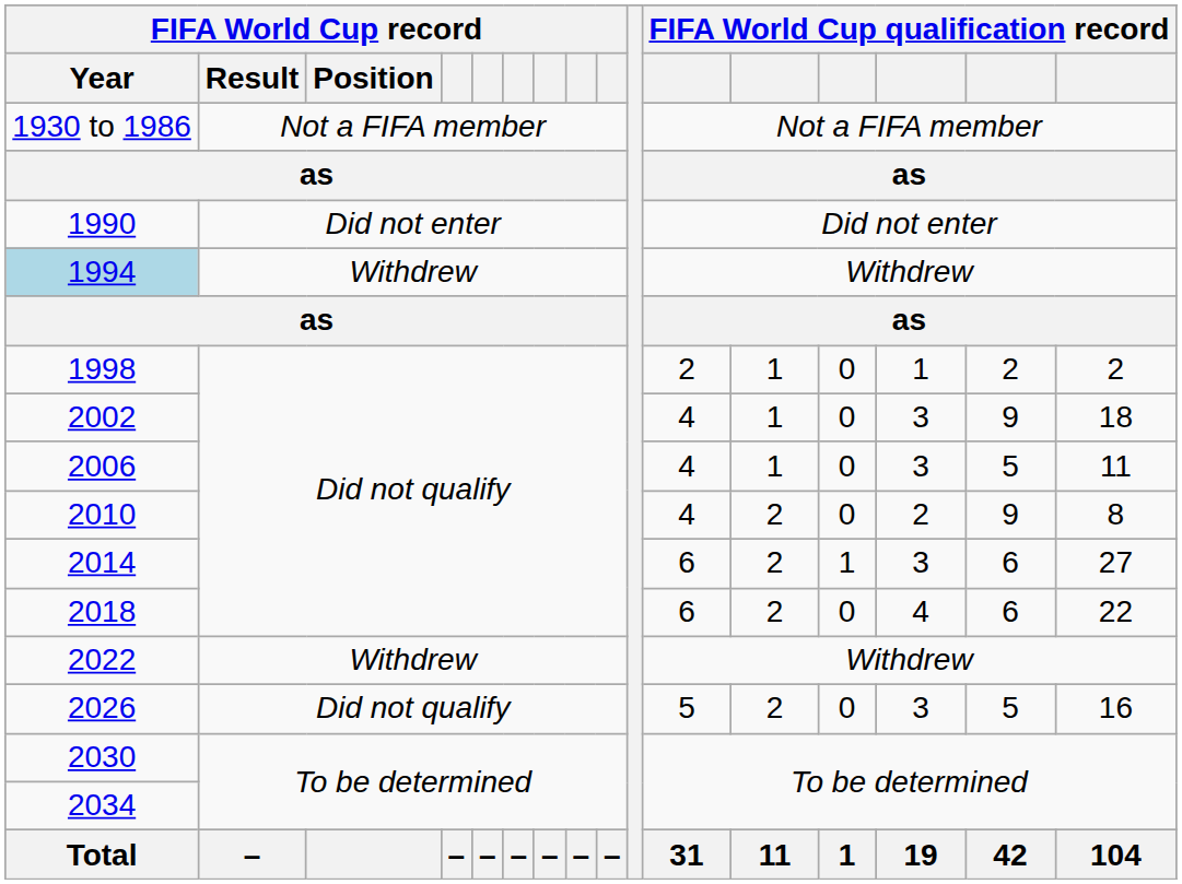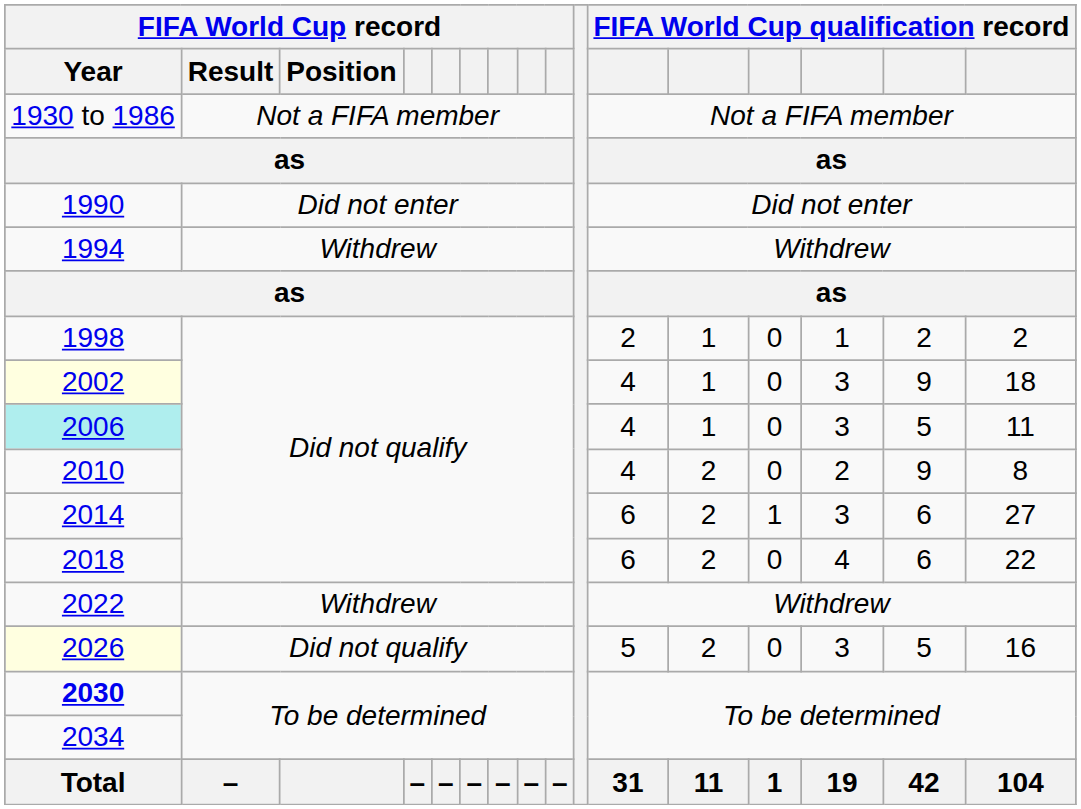1994 | FIFA World Cup record / Year: lightblue background -> no background
2002 | FIFA World Cup record / Year: no background -> lightyellow background
2006 | FIFA World Cup record / Year: no background -> paleturquoise background
2026 | FIFA World Cup record / Year: no background -> lightyellow background
2030 | FIFA World Cup record / Year: normal -> bold
